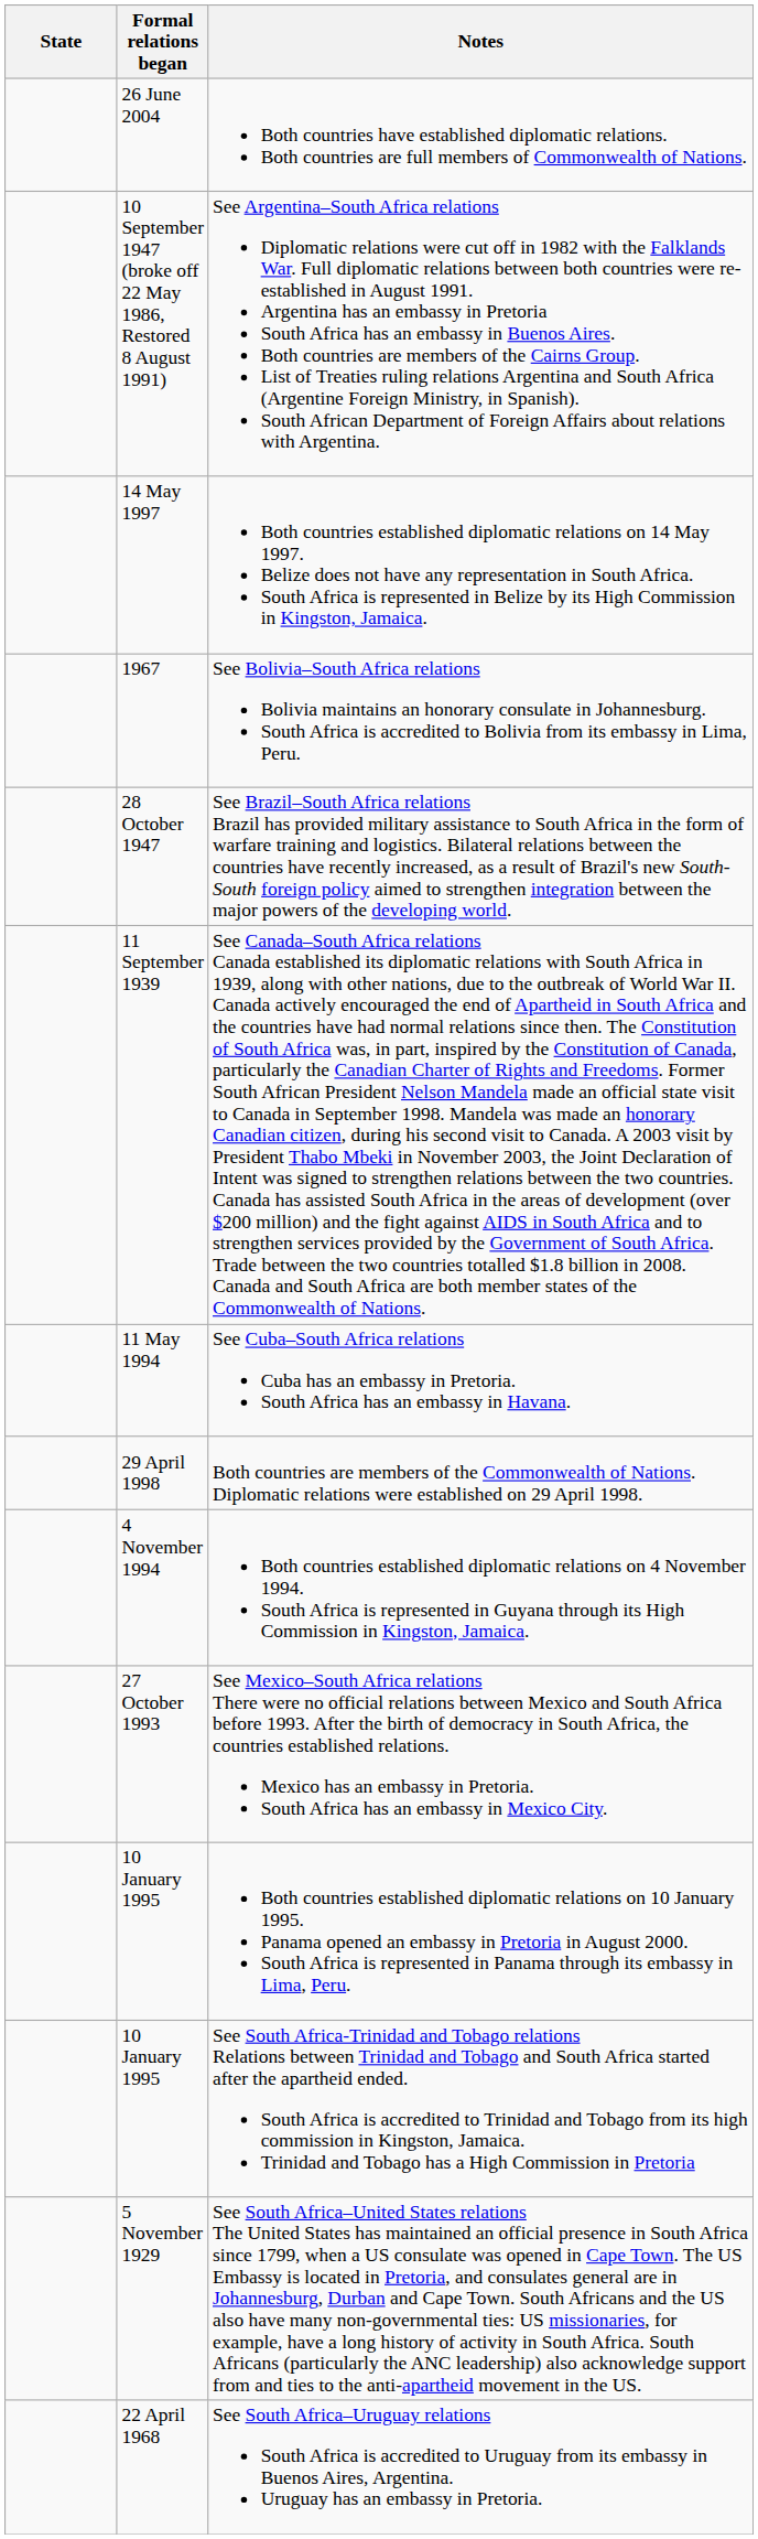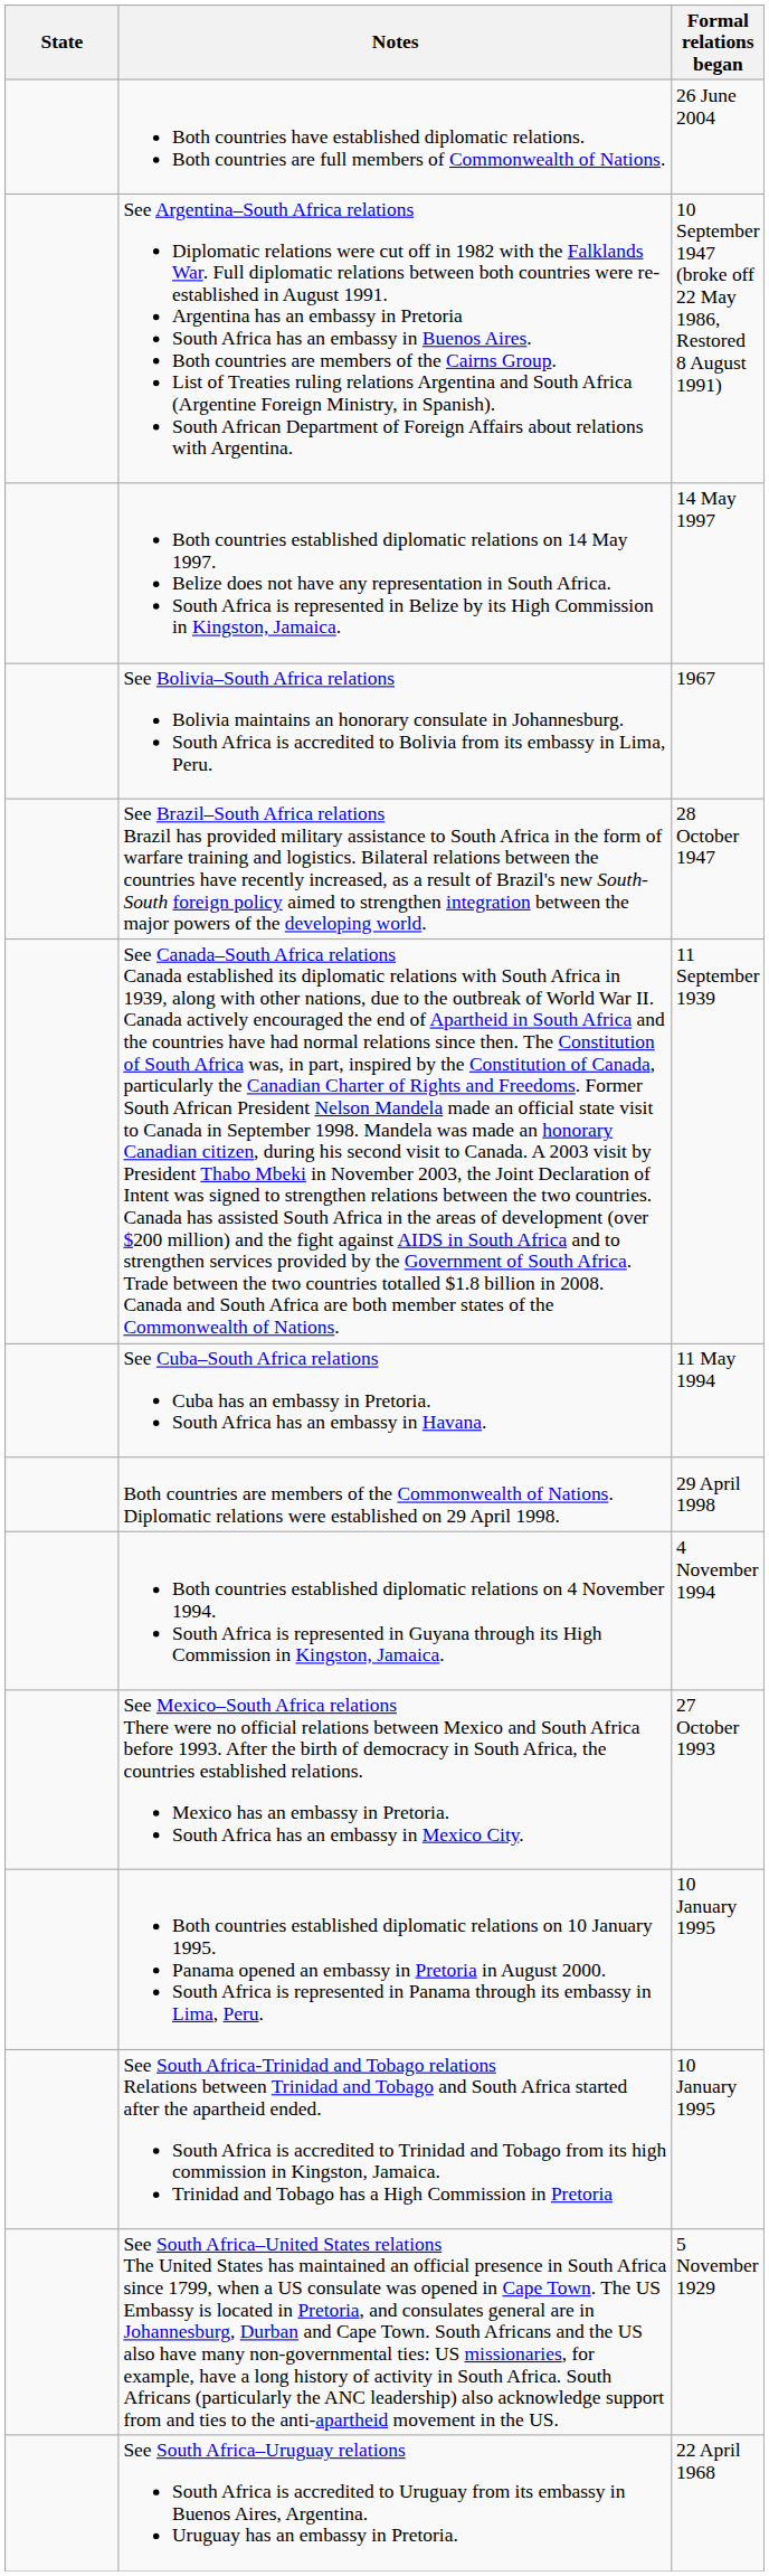columns swapped: Formal relations began <-> Notes
